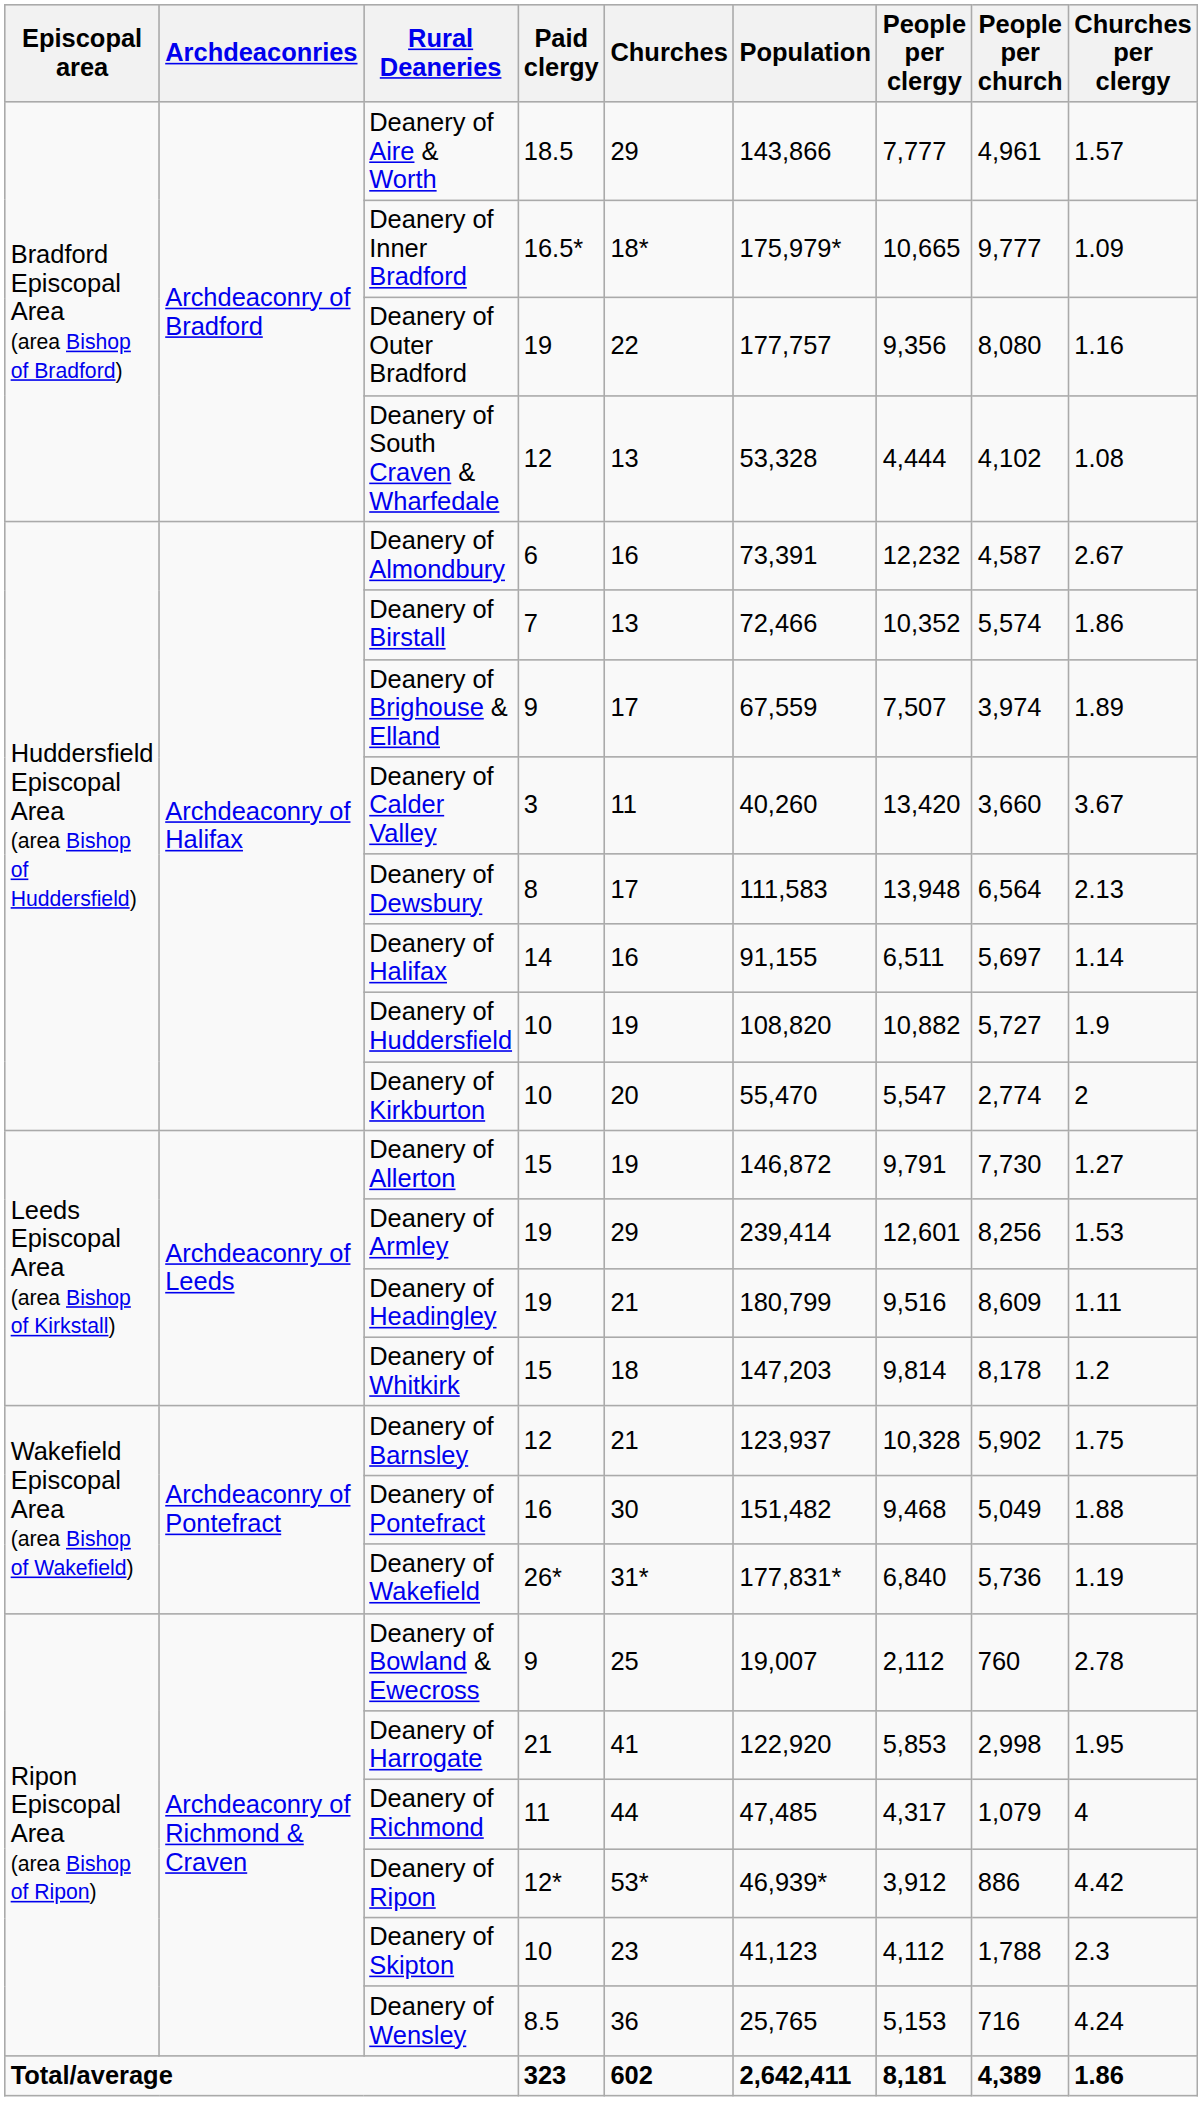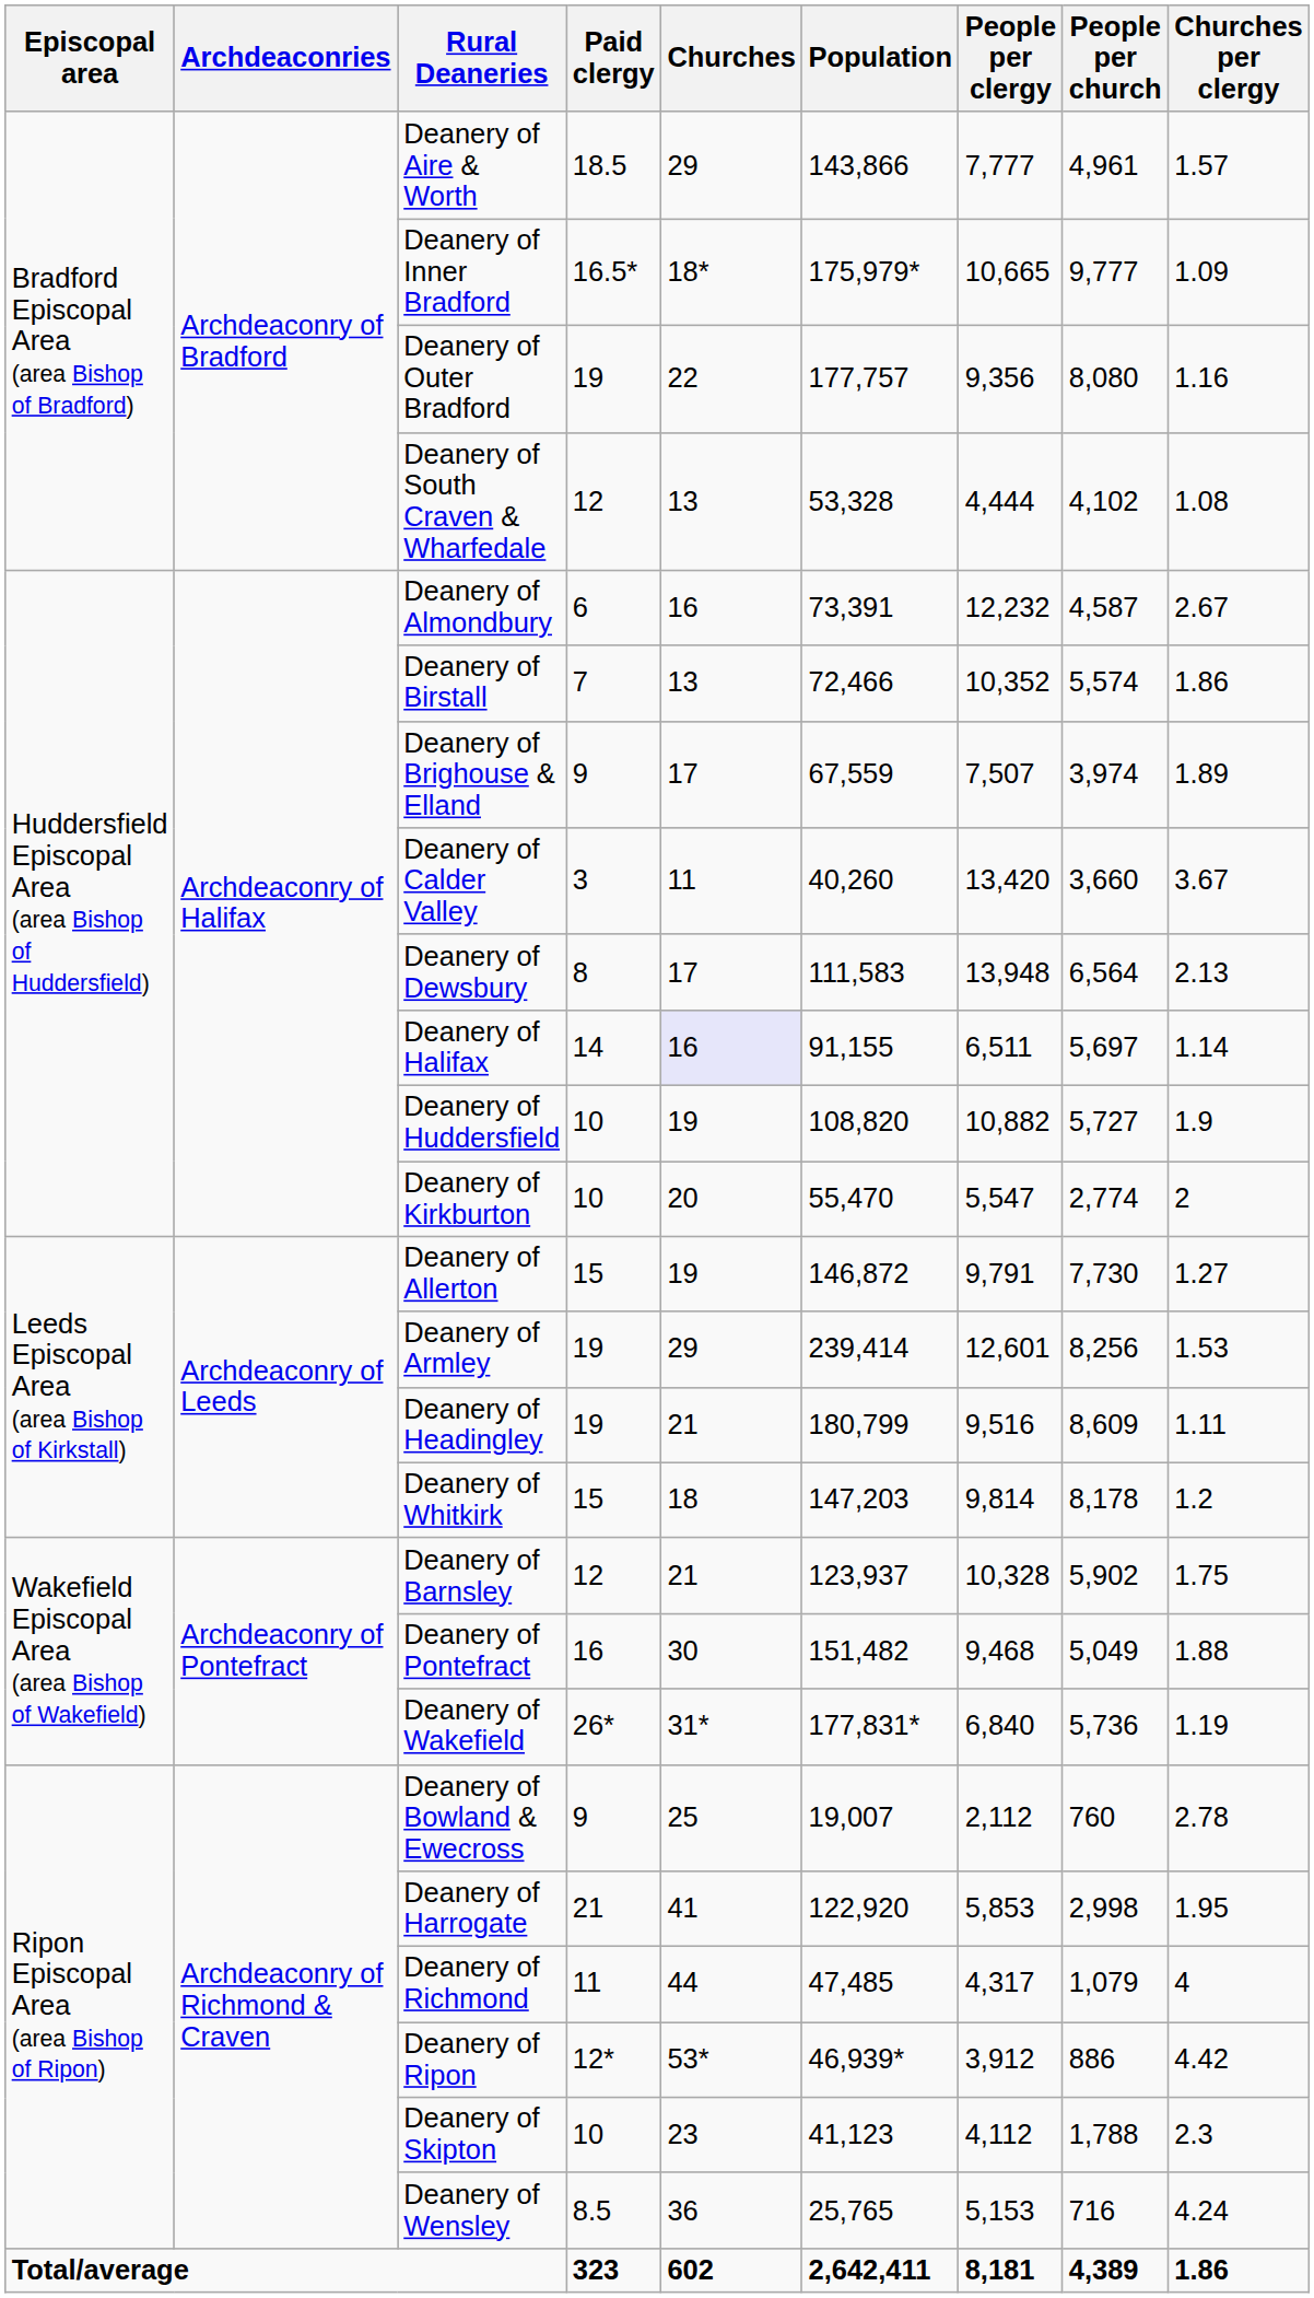Deanery of Halifax | Churches: no background -> lavender background
